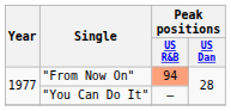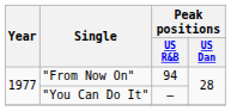"From Now On" | Peak positions / US R&B: lightsalmon background -> no background
